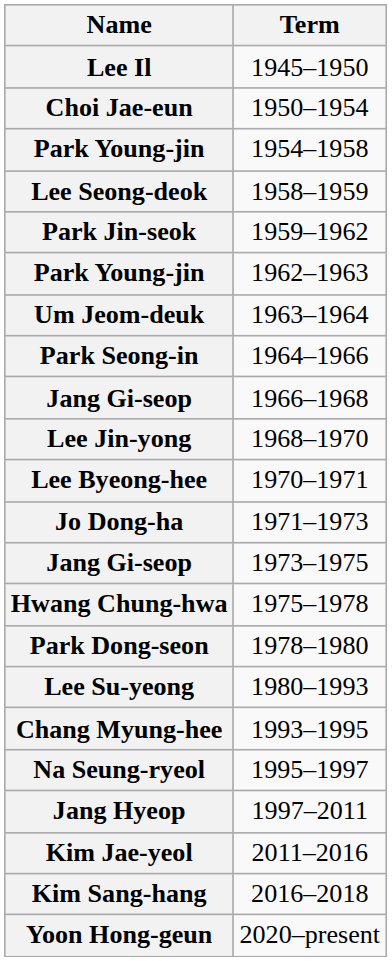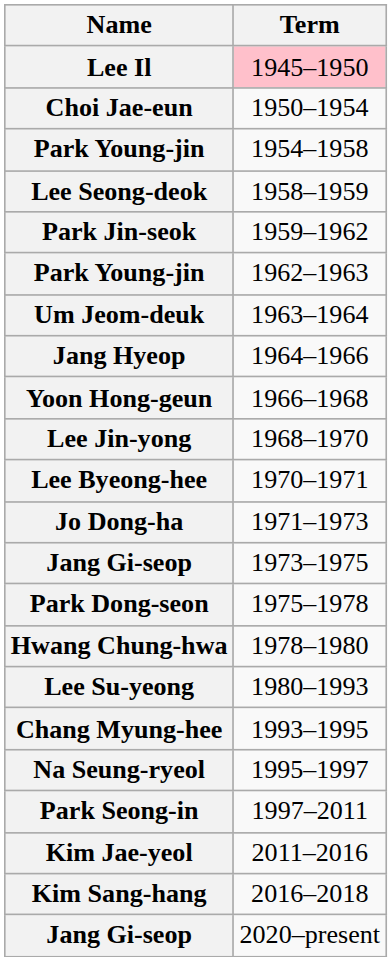row 2 | Term: no background -> pink background
row 9 | Name: Park Seong-in -> Jang Hyeop
row 10 | Name: Jang Gi-seop -> Yoon Hong-geun
row 15 | Name: Hwang Chung-hwa -> Park Dong-seon
row 16 | Name: Park Dong-seon -> Hwang Chung-hwa
row 20 | Name: Jang Hyeop -> Park Seong-in
row 23 | Name: Yoon Hong-geun -> Jang Gi-seop
